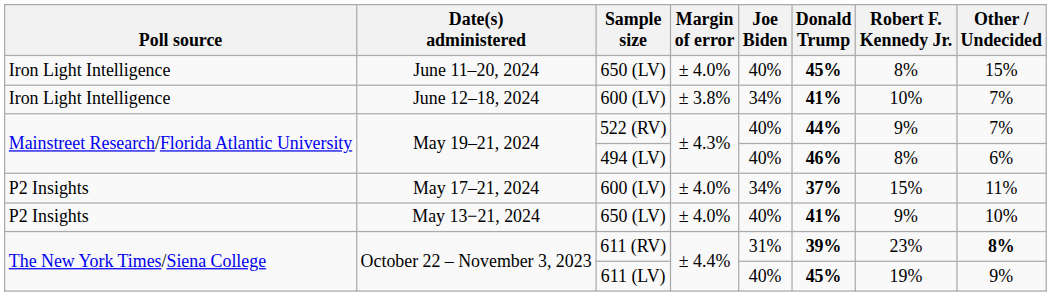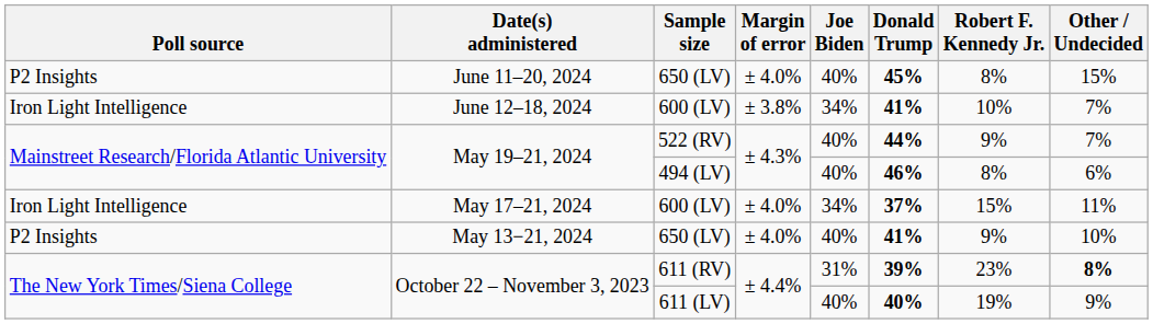June 11–20, 2024 | Poll source: Iron Light Intelligence -> P2 Insights
May 17–21, 2024 | Poll source: P2 Insights -> Iron Light Intelligence
October 22 – November 3, 2023 / 611 (LV) | Donald Trump: 45% -> 40%
